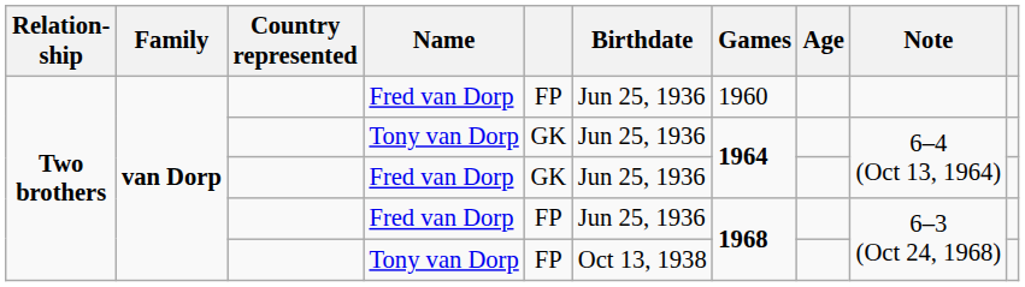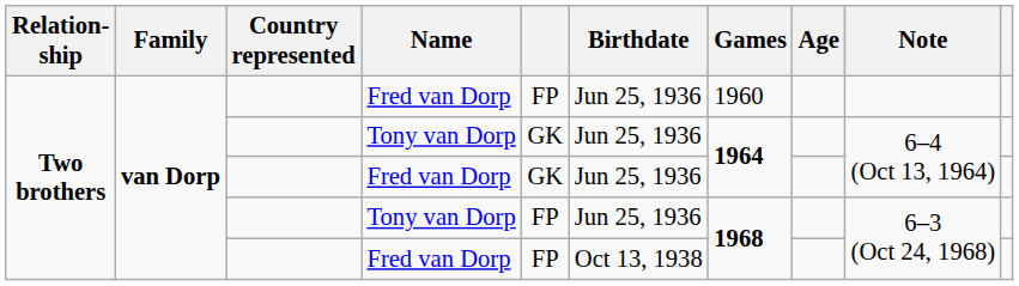row 5 | Name: Fred van Dorp -> Tony van Dorp
row 6 | Name: Tony van Dorp -> Fred van Dorp
